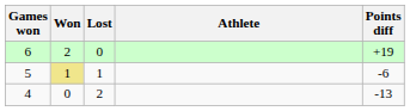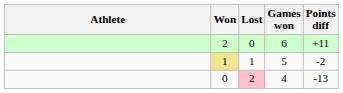columns swapped: Athlete <-> Games won
row 2 | Points diff: +19 -> +11
row 3 | Points diff: -6 -> -2
row 4 | Lost: no background -> pink background
